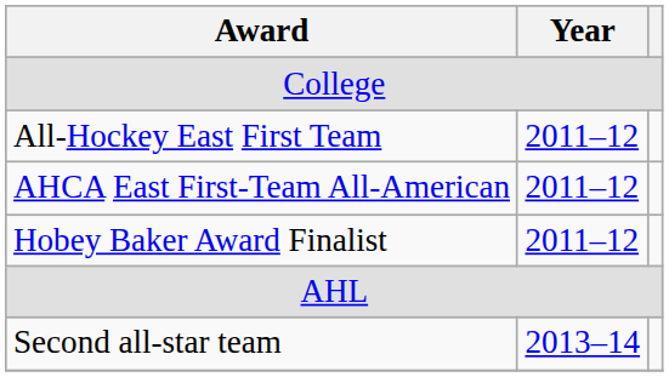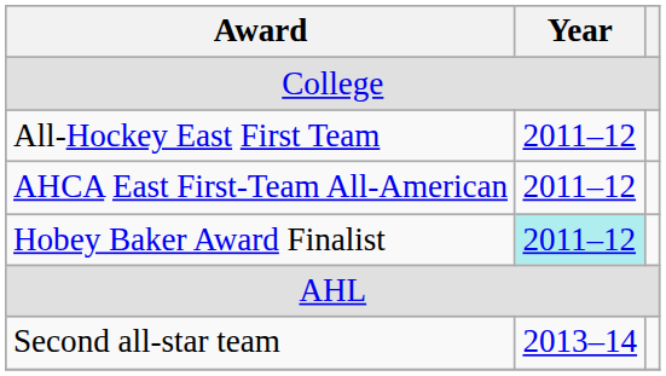Hobey Baker Award Finalist | Year: no background -> paleturquoise background
